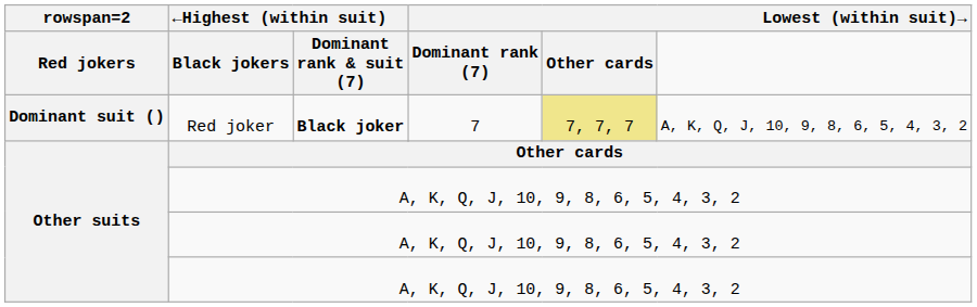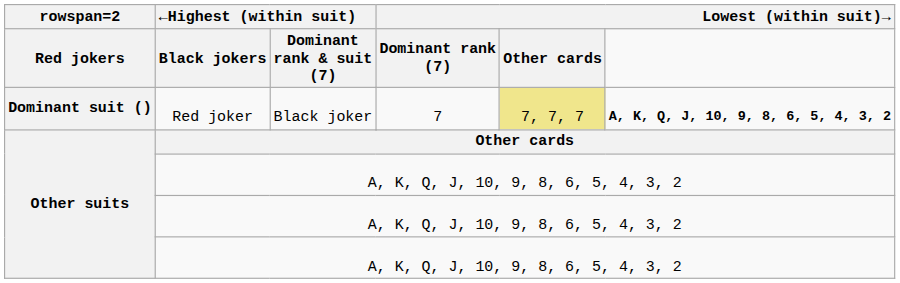Dominant suit () | column 3: bold -> normal
Dominant suit () | Lowest (within suit)→: normal -> bold
